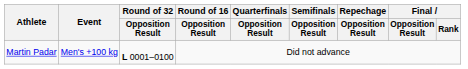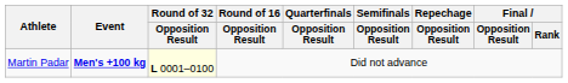Martin Padar | Event: normal -> bold
Martin Padar | Round of 32 / Opposition Result: no background -> lightyellow background
